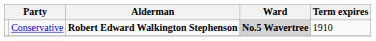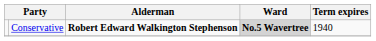Conservative | Term expires: 1910 -> 1940
